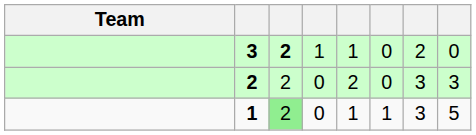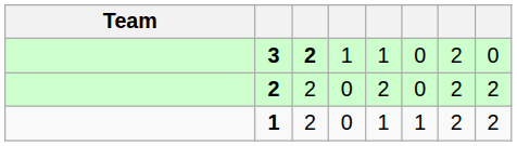row 3 | column 7: 3 -> 2
row 3 | column 8: 3 -> 2
row 4 | column 3: lightgreen background -> no background
row 4 | column 7: 3 -> 2
row 4 | column 8: 5 -> 2
